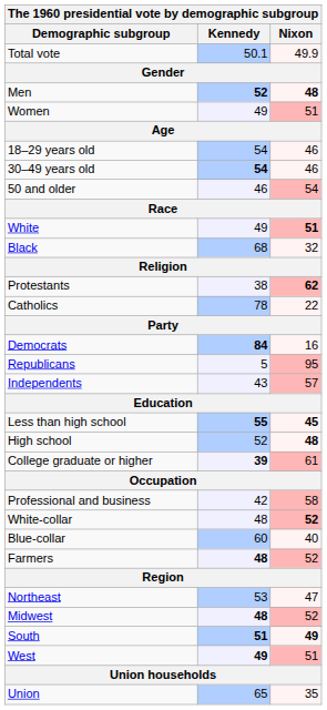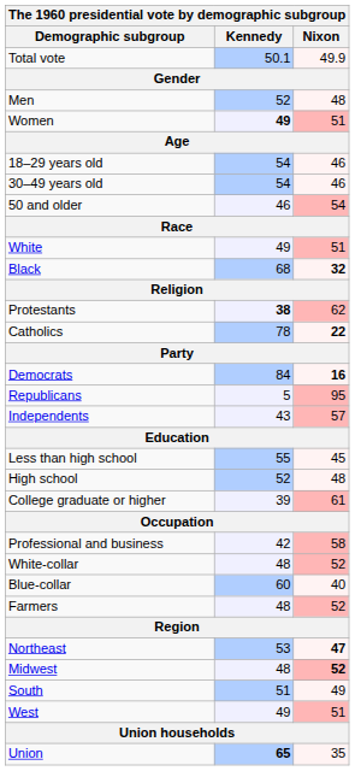Men | Kennedy: bold -> normal
Men | Nixon: bold -> normal
Women | Kennedy: normal -> bold
30–49 years old | Kennedy: bold -> normal
White | Nixon: bold -> normal
Black | Nixon: normal -> bold
Protestants | Kennedy: normal -> bold
Protestants | Nixon: bold -> normal
Catholics | Nixon: normal -> bold
Democrats | Kennedy: bold -> normal
Democrats | Nixon: normal -> bold
Less than high school | Kennedy: bold -> normal
Less than high school | Nixon: bold -> normal
High school | Nixon: bold -> normal
College graduate or higher | Kennedy: bold -> normal
White-collar | Nixon: bold -> normal
Farmers | Kennedy: bold -> normal
Northeast | Nixon: normal -> bold
Midwest | Kennedy: bold -> normal
Midwest | Nixon: normal -> bold
South | Kennedy: bold -> normal
South | Nixon: bold -> normal
West | Kennedy: bold -> normal
Union | Kennedy: normal -> bold
